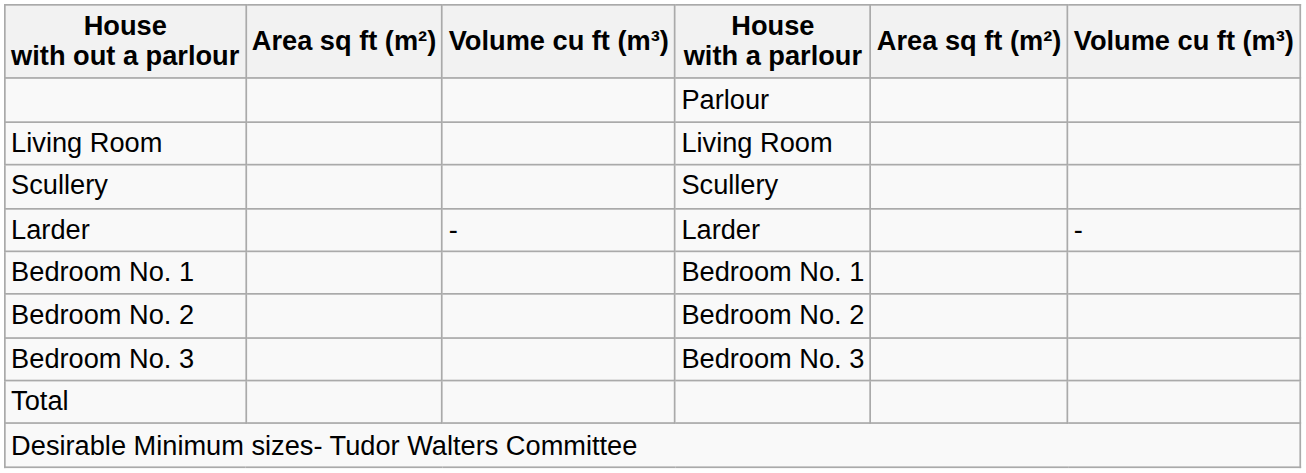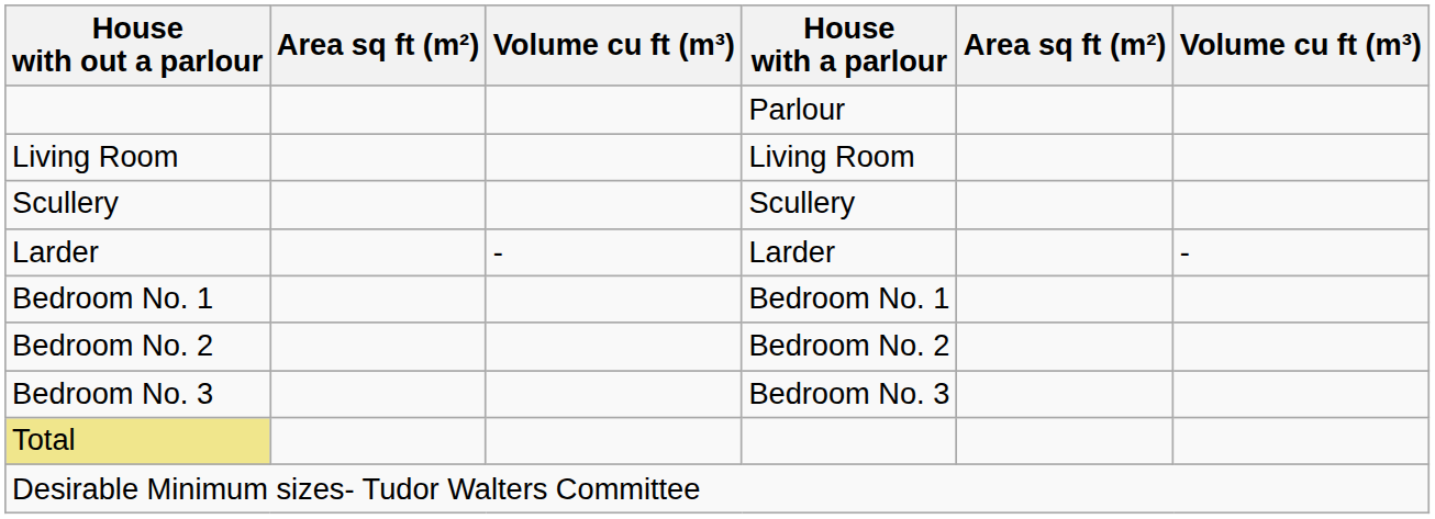Total | House with out a parlour: no background -> khaki background
